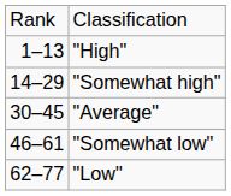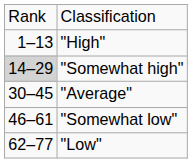"Somewhat high" | column 1: no background -> lightgrey background
